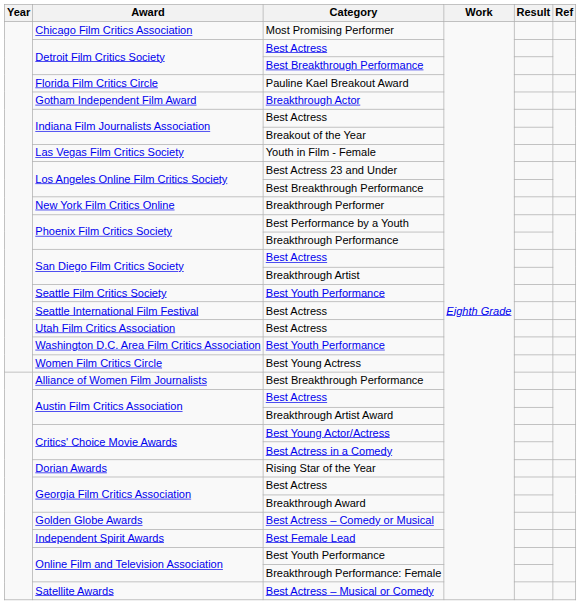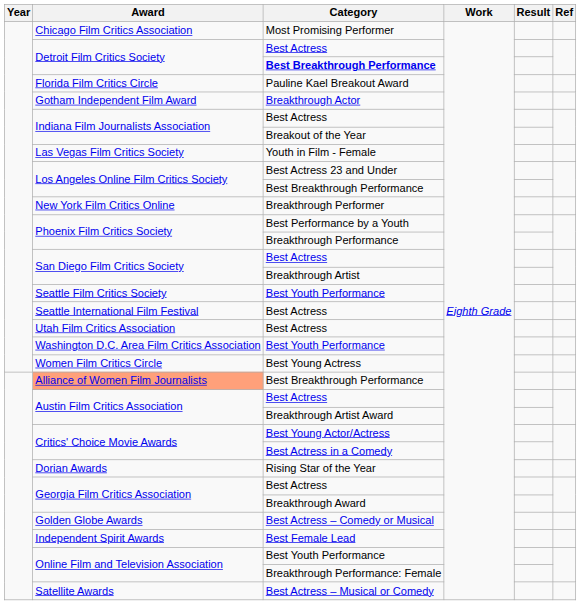Detroit Film Critics Society / Best Breakthrough Performance | Category: normal -> bold
Alliance of Women Film Journalists | Award: no background -> lightsalmon background
